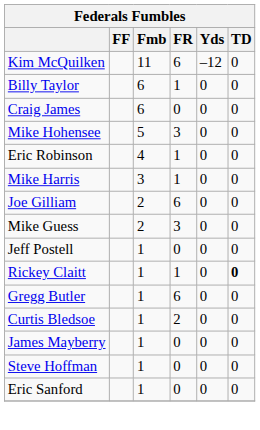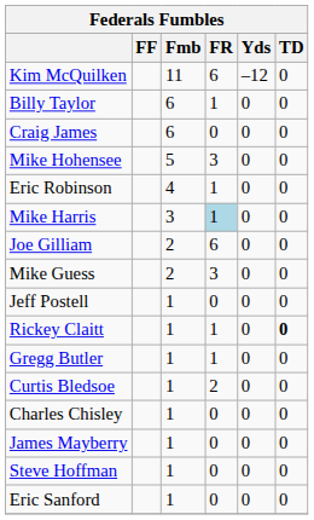Mike Harris | FR: no background -> lightblue background
Gregg Butler | FR: 6 -> 1
+ row: Charles Chisley | 1 | 0 | 0 | 0
